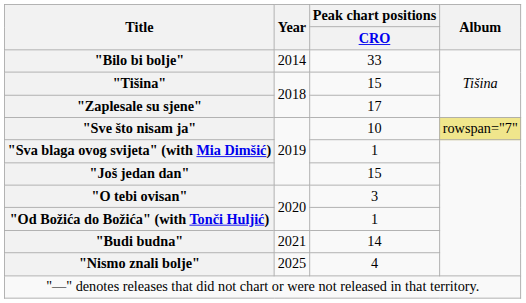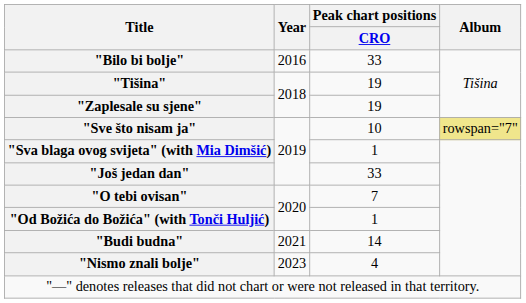"Bilo bi bolje" | Year: 2014 -> 2016
"Tišina" | Peak chart positions / CRO: 15 -> 19
"Zaplesale su sjene" | Peak chart positions / CRO: 17 -> 19
"Još jedan dan" | Peak chart positions / CRO: 15 -> 33
"O tebi ovisan" | Peak chart positions / CRO: 3 -> 7
"Nismo znali bolje" | Year: 2025 -> 2023
